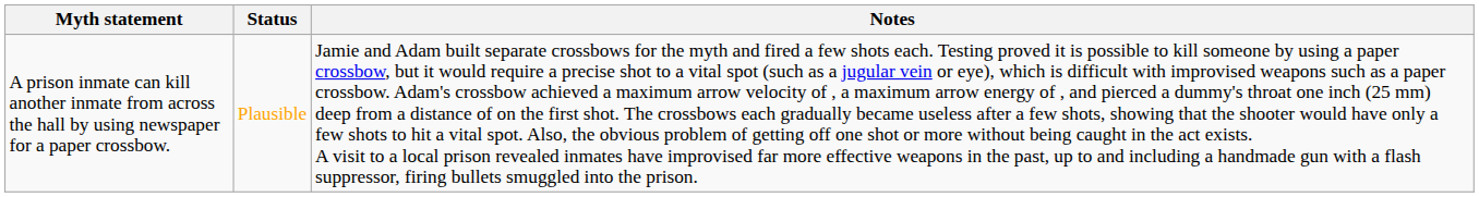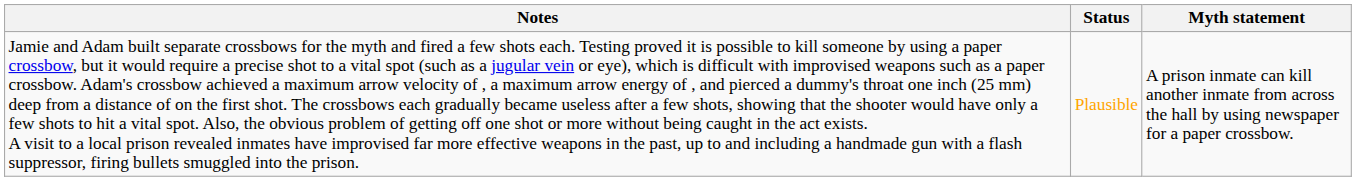columns swapped: Myth statement <-> Notes
